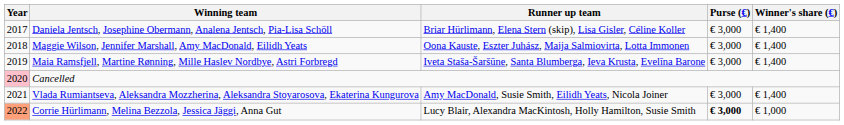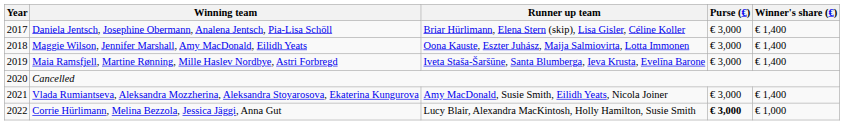Cancelled | Year: pink background -> no background
Corrie Hürlimann, Melina Bezzola, Jessica Jäggi, Anna Gut | Year: lightsalmon background -> no background
